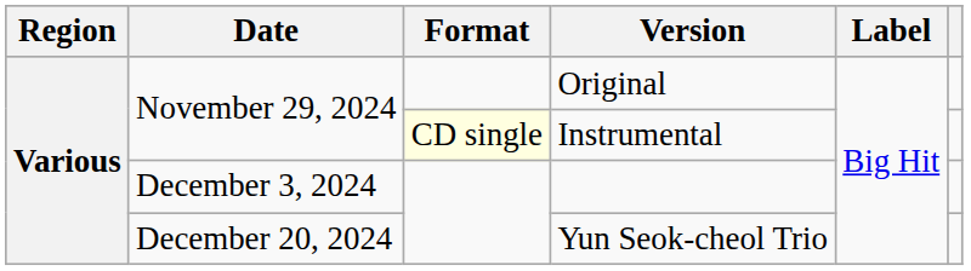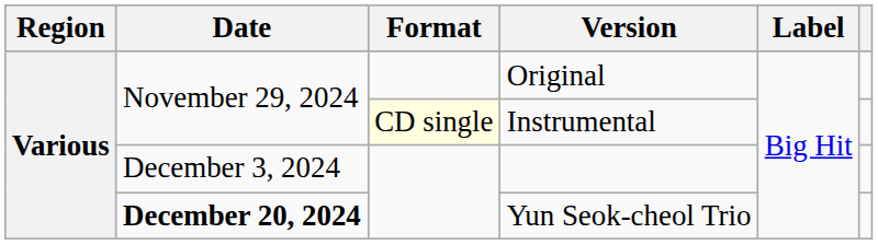Yun Seok-cheol Trio | Date: normal -> bold
